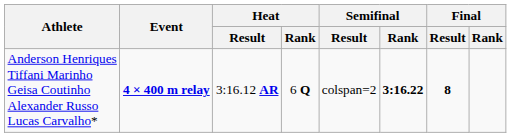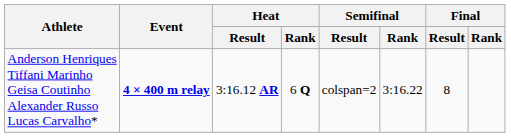row 3 | Semifinal / Rank: bold -> normal
row 3 | Final / Result: bold -> normal
